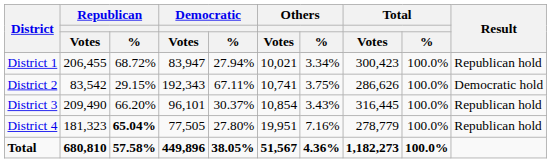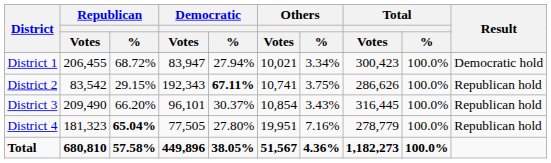District 1 | Result: Republican hold -> Democratic hold
District 2 | Democratic / %: normal -> bold
District 2 | Result: Democratic hold -> Republican hold
